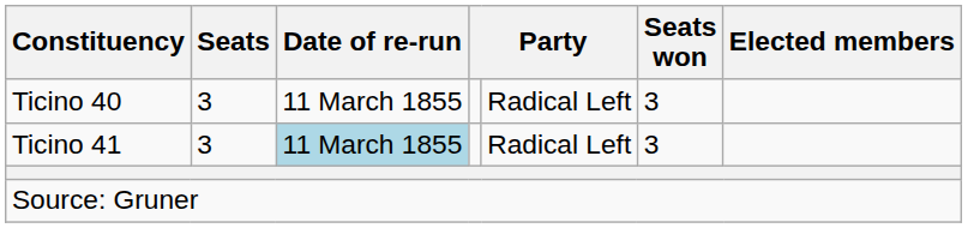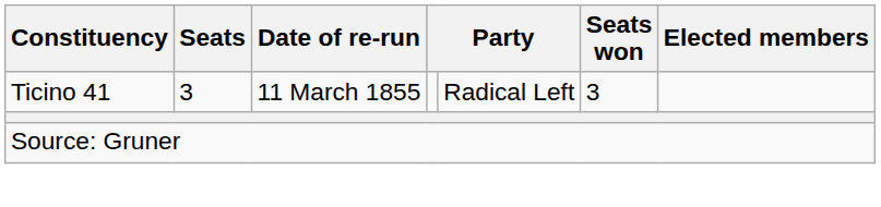- row: Ticino 40 | 3 | 11 March 1855 | Radical Left | 3
Ticino 41 | Date of re-run: lightblue background -> no background
